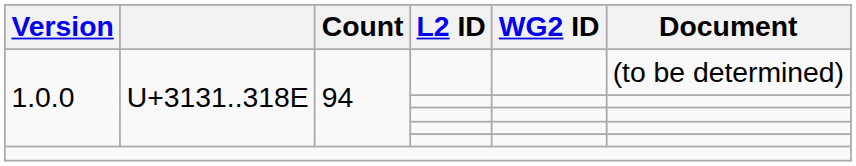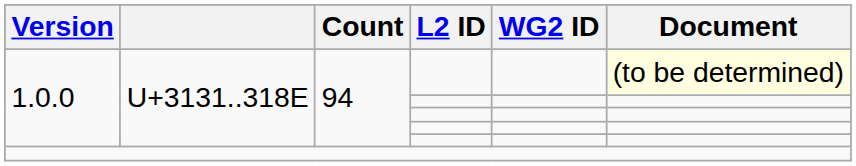row 2 | Document: no background -> lightyellow background
